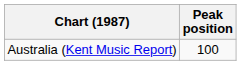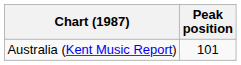Australia (Kent Music Report) | Peak position: 100 -> 101
